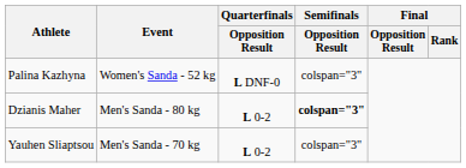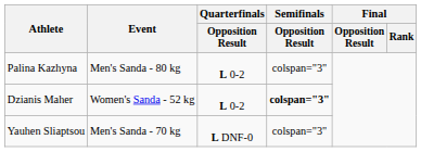Palina Kazhyna | Event: Women's Sanda - 52 kg -> Men's Sanda - 80 kg
Palina Kazhyna | Quarterfinals / Opposition Result: L DNF-0 -> L 0-2
Dzianis Maher | Event: Men's Sanda - 80 kg -> Women's Sanda - 52 kg
Yauhen Sliaptsou | Quarterfinals / Opposition Result: L 0-2 -> L DNF-0
